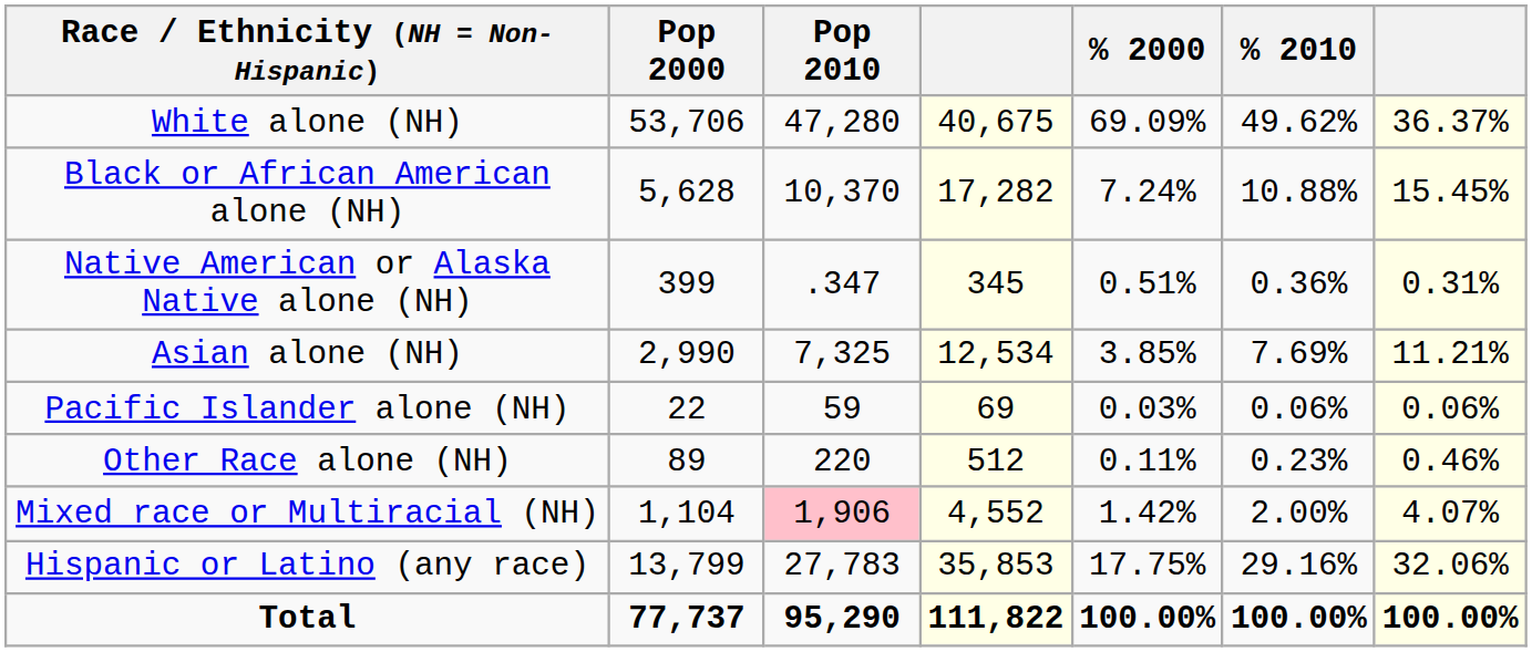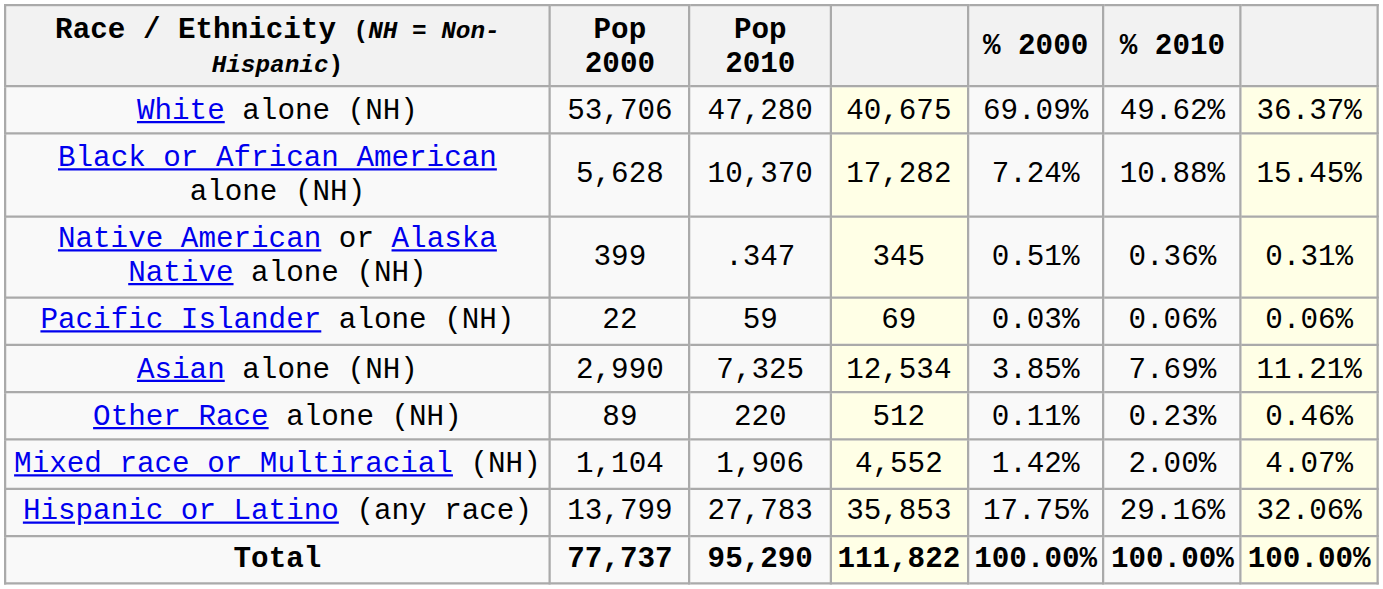rows swapped: Asian alone (NH) <-> Pacific Islander alone (NH)
Mixed race or Multiracial (NH) | Pop 2010: pink background -> no background
